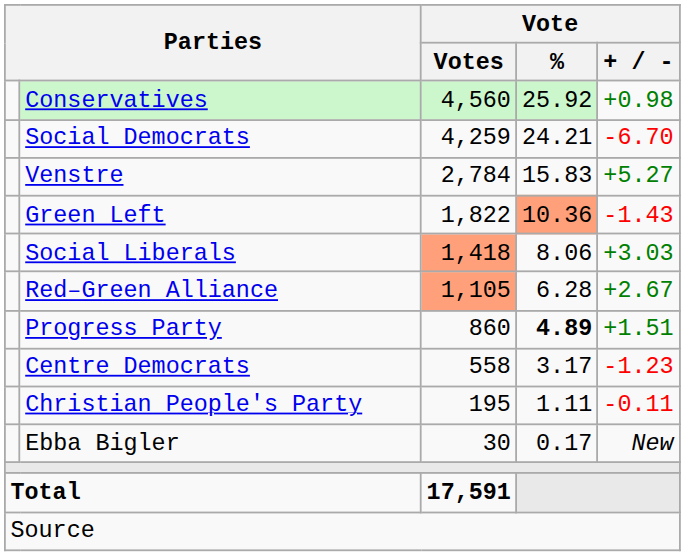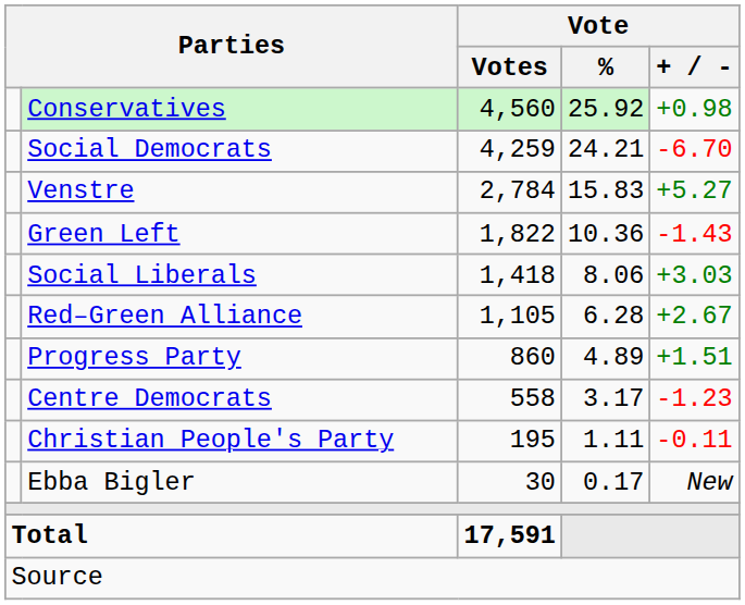Green Left | Vote / %: lightsalmon background -> no background
Social Liberals | Vote / Votes: lightsalmon background -> no background
Red–Green Alliance | Vote / Votes: lightsalmon background -> no background
Progress Party | Vote / %: bold -> normal
